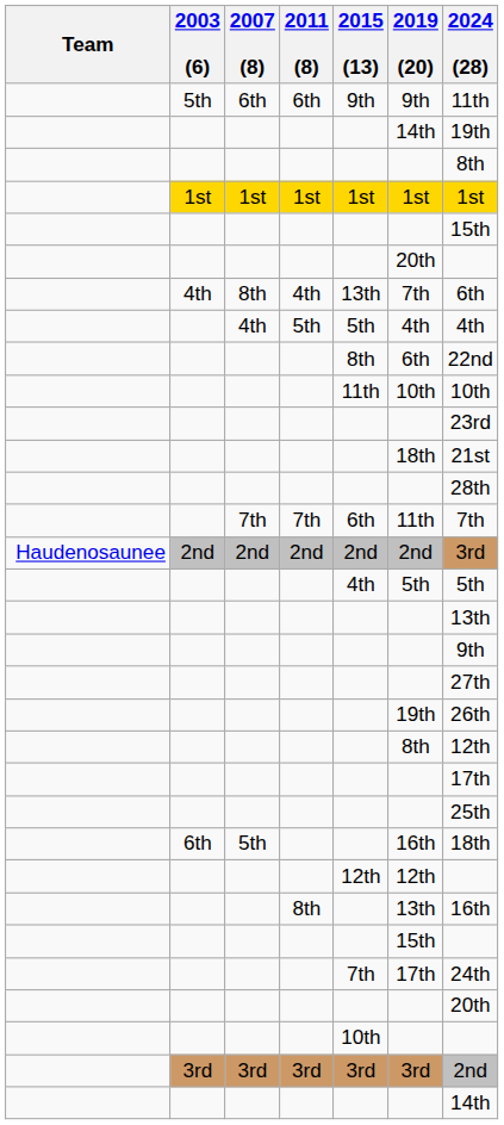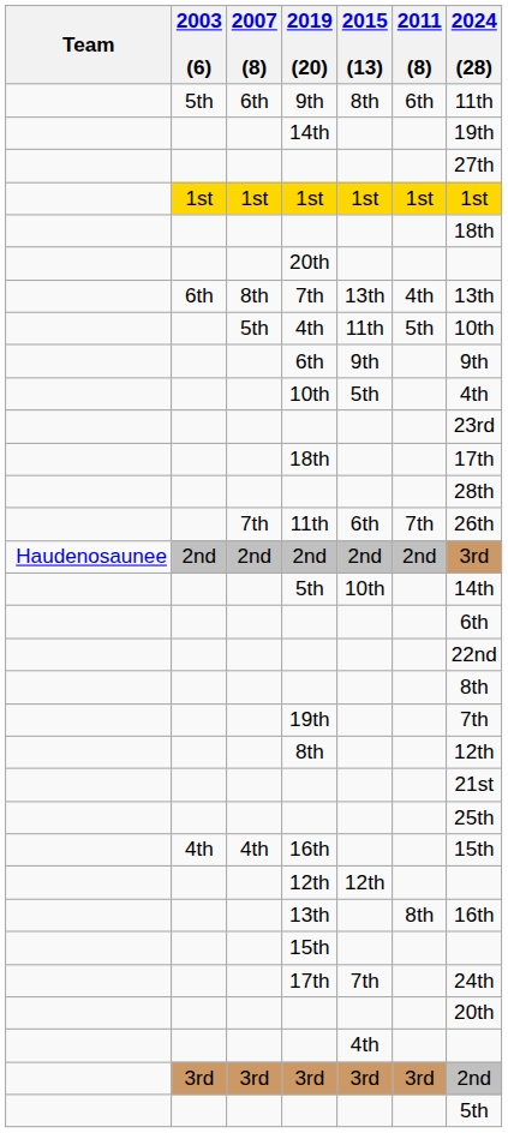columns swapped: 2011 (8) <-> 2019 (20)
row 2 | 2015 (13): 9th -> 8th
row 4 | 2024 (28): 8th -> 27th
row 6 | 2024 (28): 15th -> 18th
row 8 | 2003 (6): 4th -> 6th
row 8 | 2024 (28): 6th -> 13th
row 9 | 2007 (8): 4th -> 5th
row 9 | 2015 (13): 5th -> 11th
row 9 | 2024 (28): 4th -> 10th
row 10 | 2015 (13): 8th -> 9th
row 10 | 2024 (28): 22nd -> 9th
row 11 | 2015 (13): 11th -> 5th
row 11 | 2024 (28): 10th -> 4th
row 13 | 2024 (28): 21st -> 17th
row 15 | 2024 (28): 7th -> 26th
row 17 | 2015 (13): 4th -> 10th
row 17 | 2024 (28): 5th -> 14th
row 18 | 2024 (28): 13th -> 6th
row 19 | 2024 (28): 9th -> 22nd
row 20 | 2024 (28): 27th -> 8th
row 21 | 2024 (28): 26th -> 7th
row 23 | 2024 (28): 17th -> 21st
row 25 | 2003 (6): 6th -> 4th
row 25 | 2007 (8): 5th -> 4th
row 25 | 2024 (28): 18th -> 15th
row 31 | 2015 (13): 10th -> 4th
row 33 | 2024 (28): 14th -> 5th
